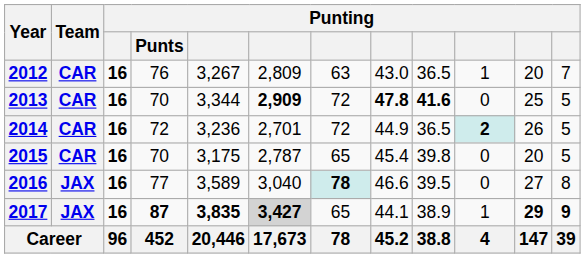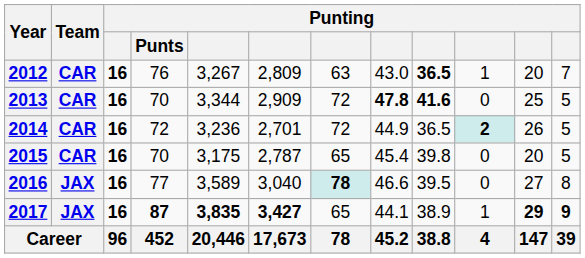2012 | column 9: normal -> bold
2013 | column 6: bold -> normal
2017 | column 6: lightgrey background -> no background
